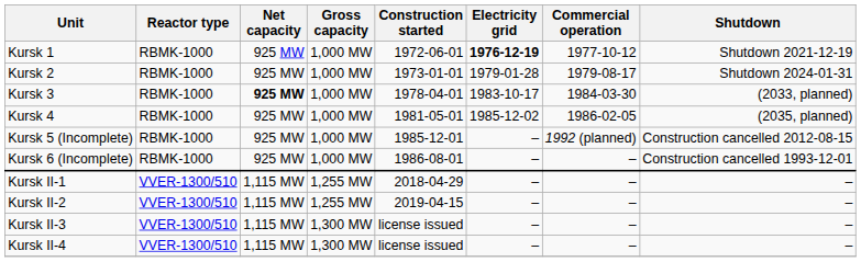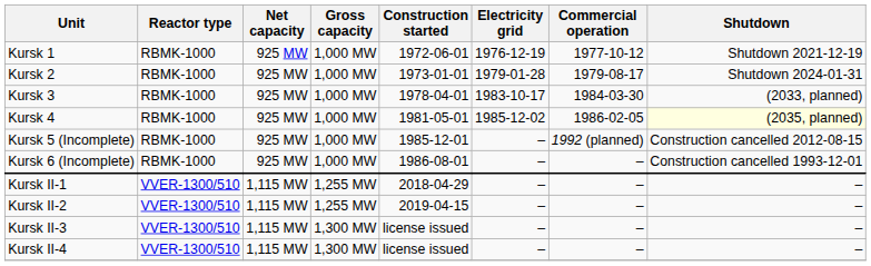Kursk 1 | Electricity grid: bold -> normal
Kursk 3 | Net capacity: bold -> normal
Kursk 4 | Shutdown: no background -> lightyellow background
